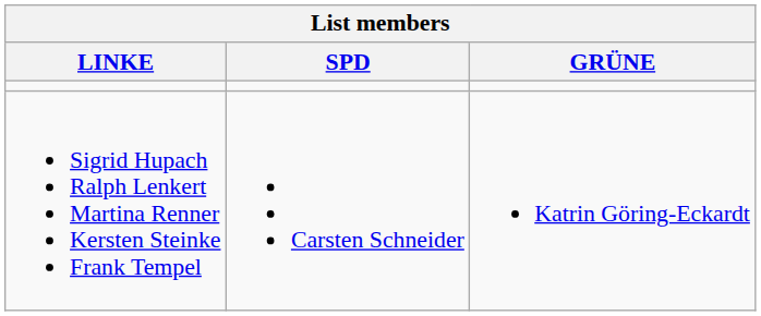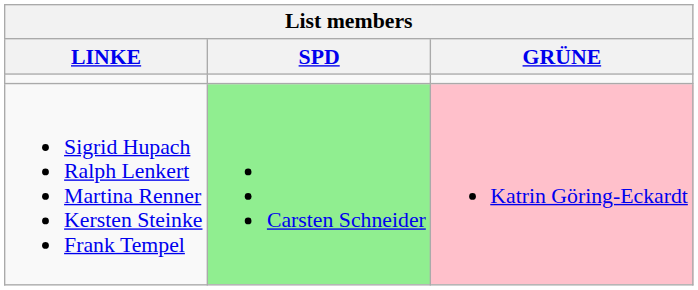row 4 | SPD: no background -> lightgreen background
row 4 | GRÜNE: no background -> pink background
